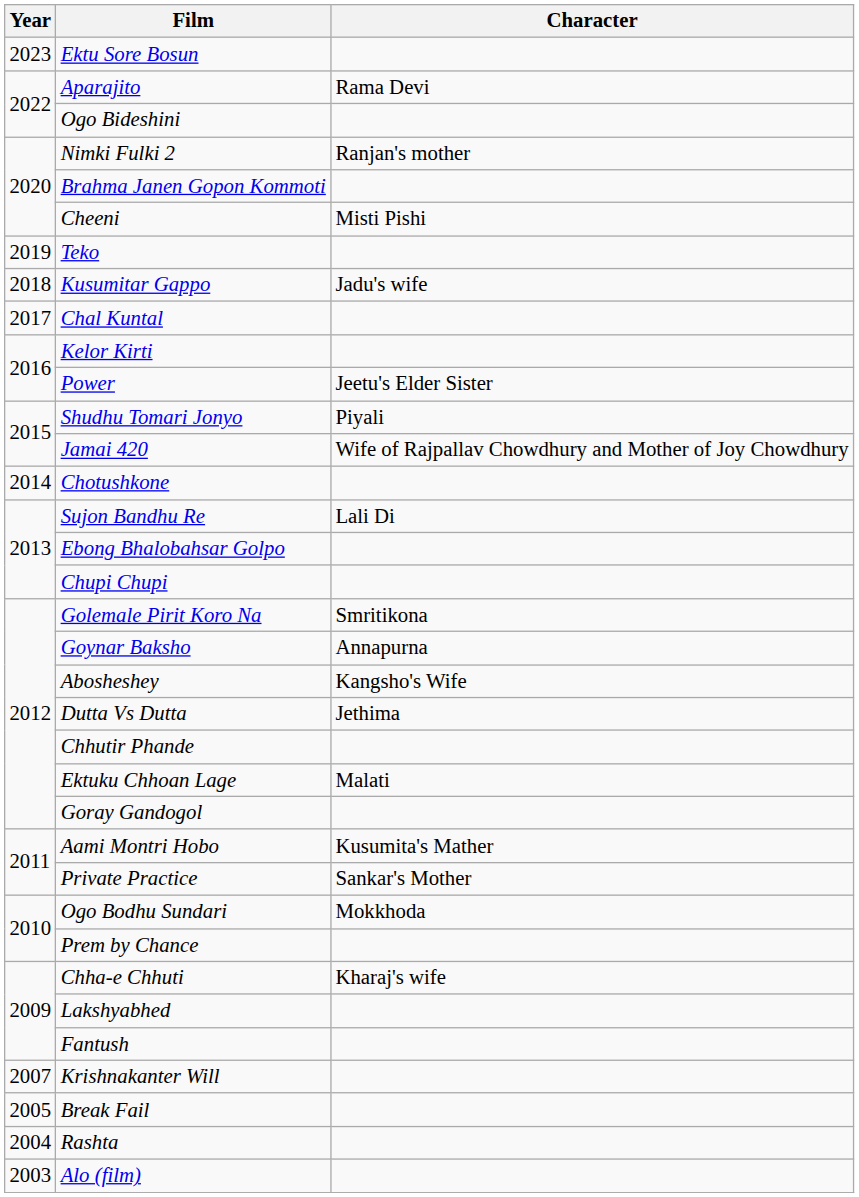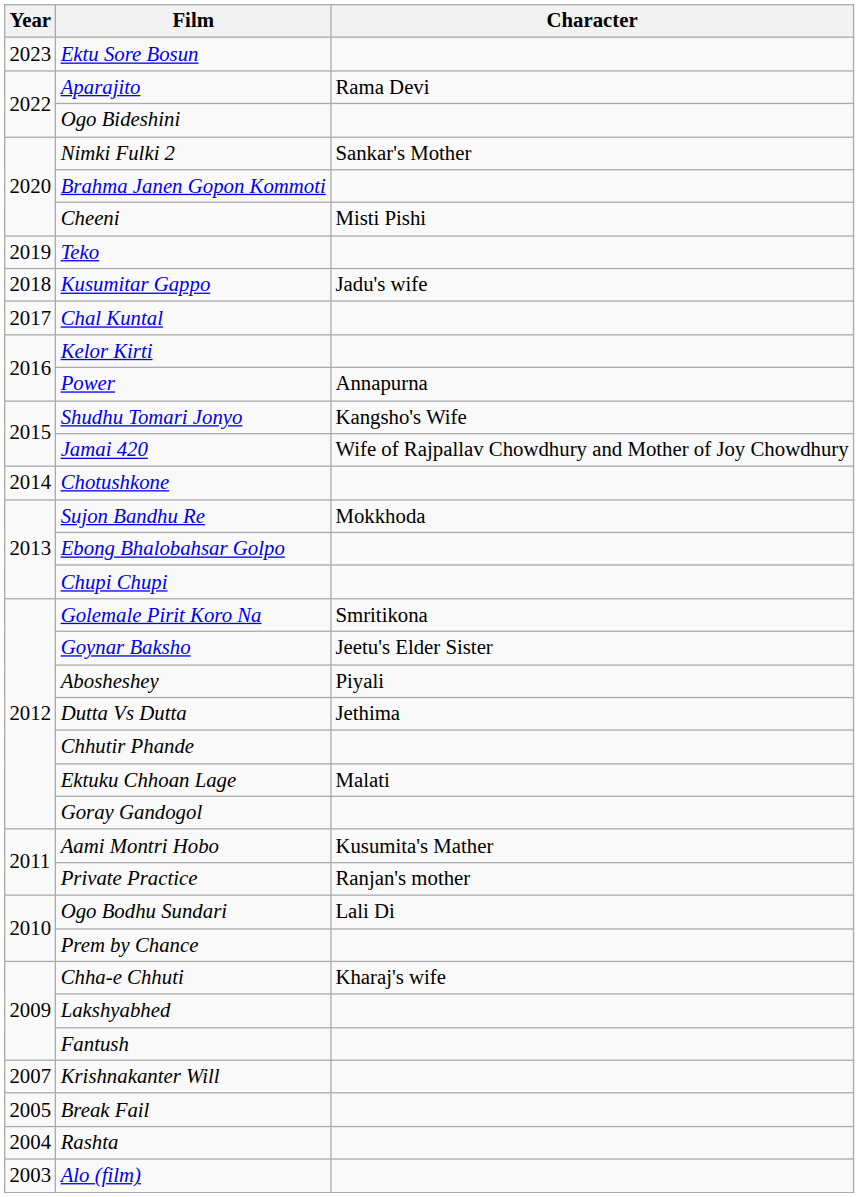Nimki Fulki 2 | Character: Ranjan's mother -> Sankar's Mother
Power | Character: Jeetu's Elder Sister -> Annapurna
Shudhu Tomari Jonyo | Character: Piyali -> Kangsho's Wife
Sujon Bandhu Re | Character: Lali Di -> Mokkhoda
Goynar Baksho | Character: Annapurna -> Jeetu's Elder Sister
Abosheshey | Character: Kangsho's Wife -> Piyali
Private Practice | Character: Sankar's Mother -> Ranjan's mother
Ogo Bodhu Sundari | Character: Mokkhoda -> Lali Di
